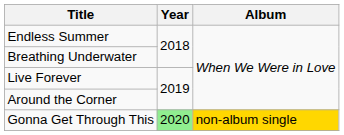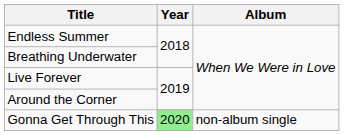Gonna Get Through This | Album: gold background -> no background
